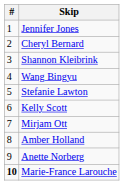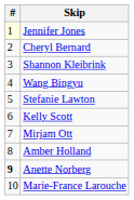Jennifer Jones | #: no background -> lightyellow background
Anette Norberg | #: normal -> bold
Marie-France Larouche | #: bold -> normal
